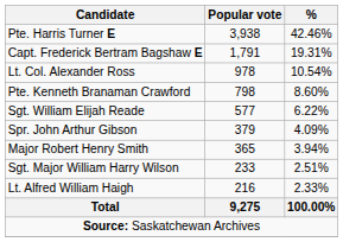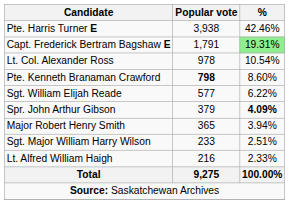Capt. Frederick Bertram Bagshaw E | %: no background -> lightgreen background
Pte. Kenneth Branaman Crawford | Popular vote: normal -> bold
Spr. John Arthur Gibson | %: normal -> bold
